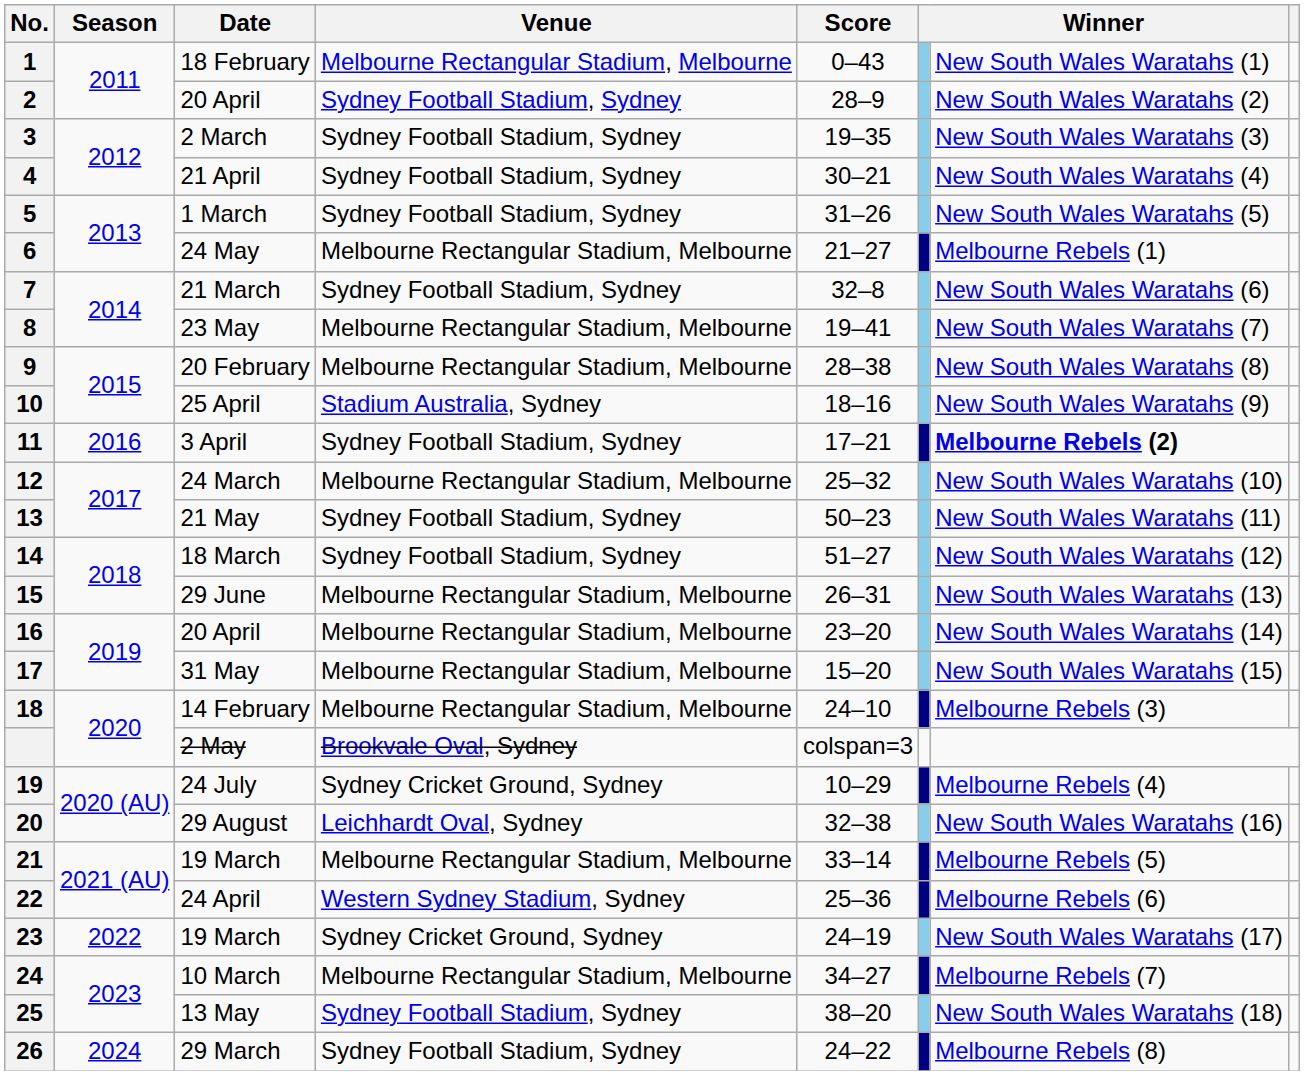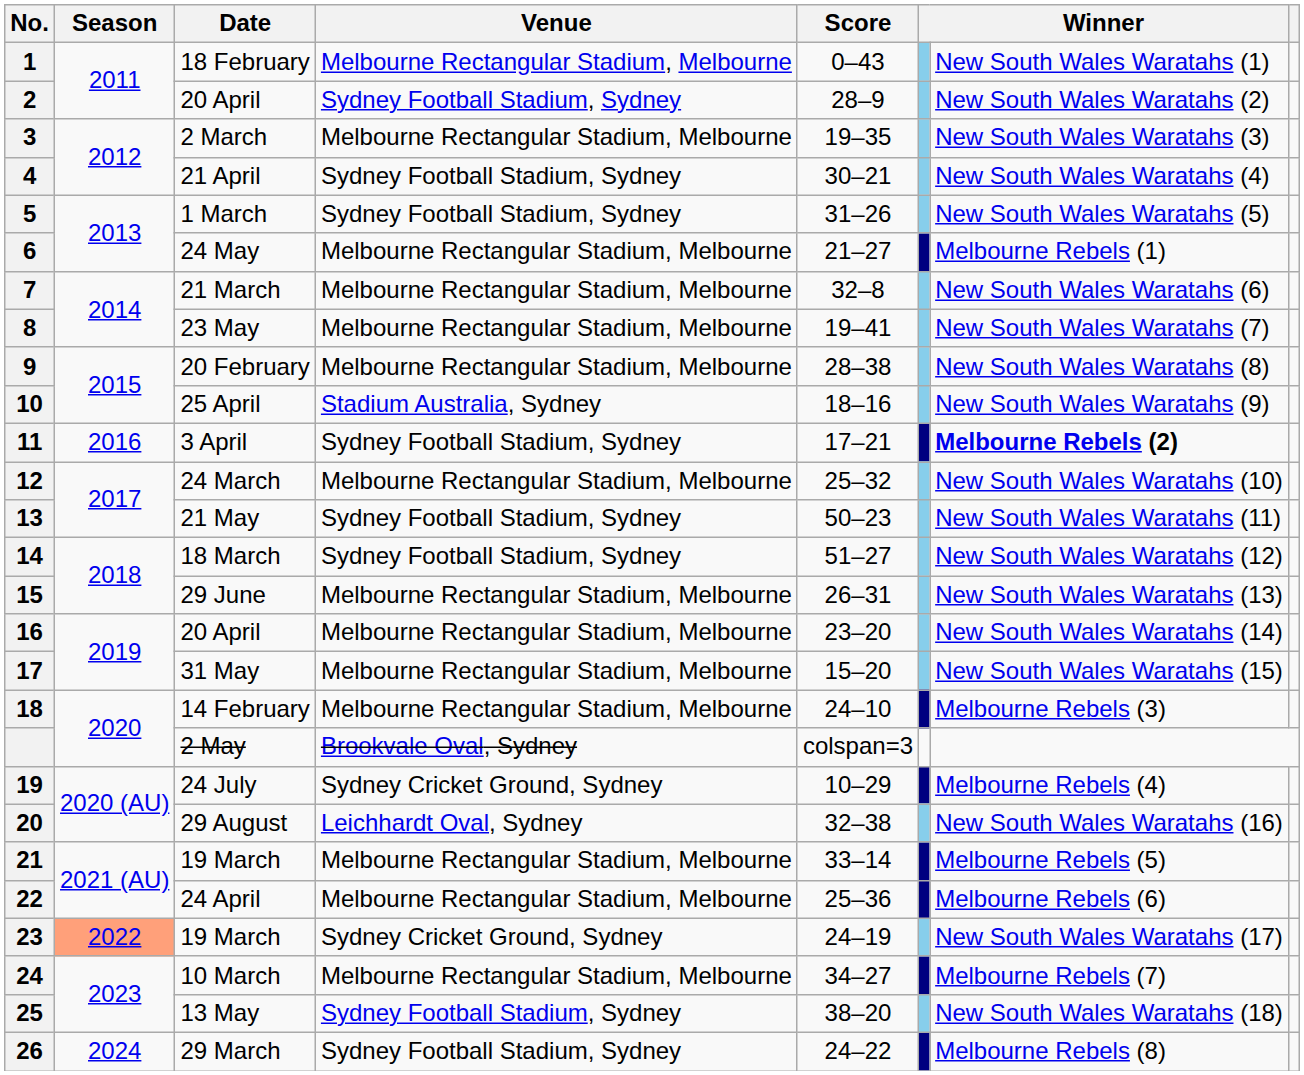2 March | Venue: Sydney Football Stadium, Sydney -> Melbourne Rectangular Stadium, Melbourne
21 March | Venue: Sydney Football Stadium, Sydney -> Melbourne Rectangular Stadium, Melbourne
24 April | Venue: Western Sydney Stadium, Sydney -> Melbourne Rectangular Stadium, Melbourne
23 / 19 March | Season: no background -> lightsalmon background
